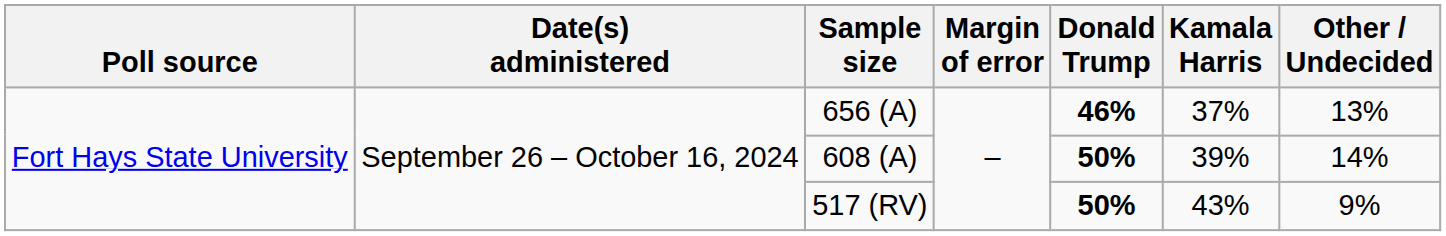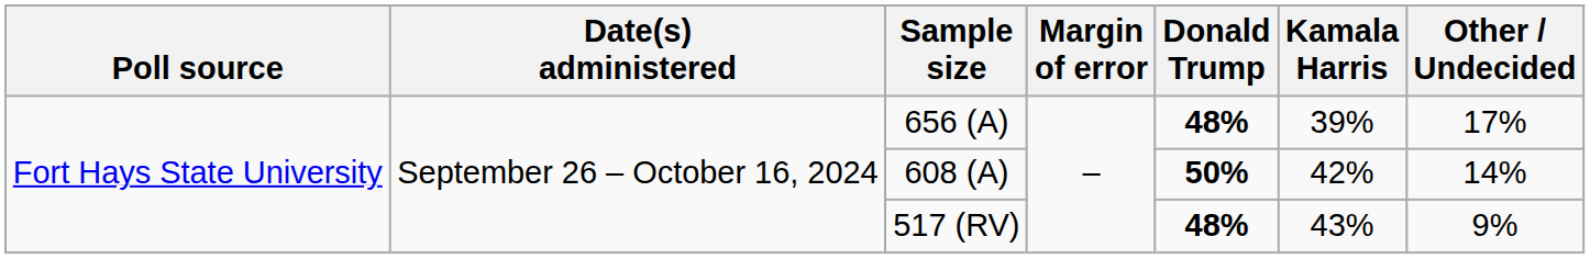656 (A) | Donald Trump: 46% -> 48%
656 (A) | Kamala Harris: 37% -> 39%
656 (A) | Other / Undecided: 13% -> 17%
608 (A) | Kamala Harris: 39% -> 42%
517 (RV) | Donald Trump: 50% -> 48%
